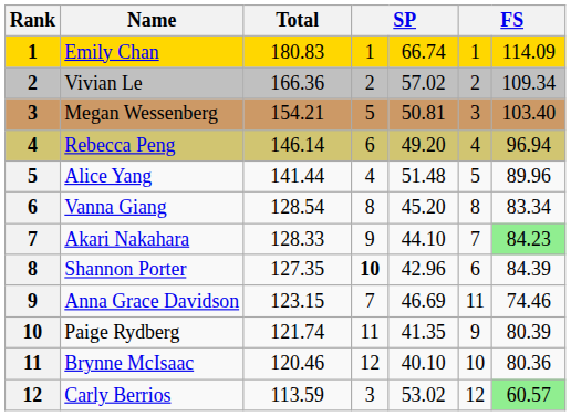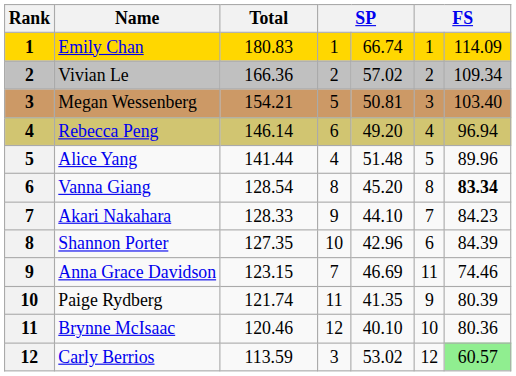Vanna Giang | column 7: normal -> bold
Akari Nakahara | column 7: lightgreen background -> no background
Shannon Porter | column 4: bold -> normal
